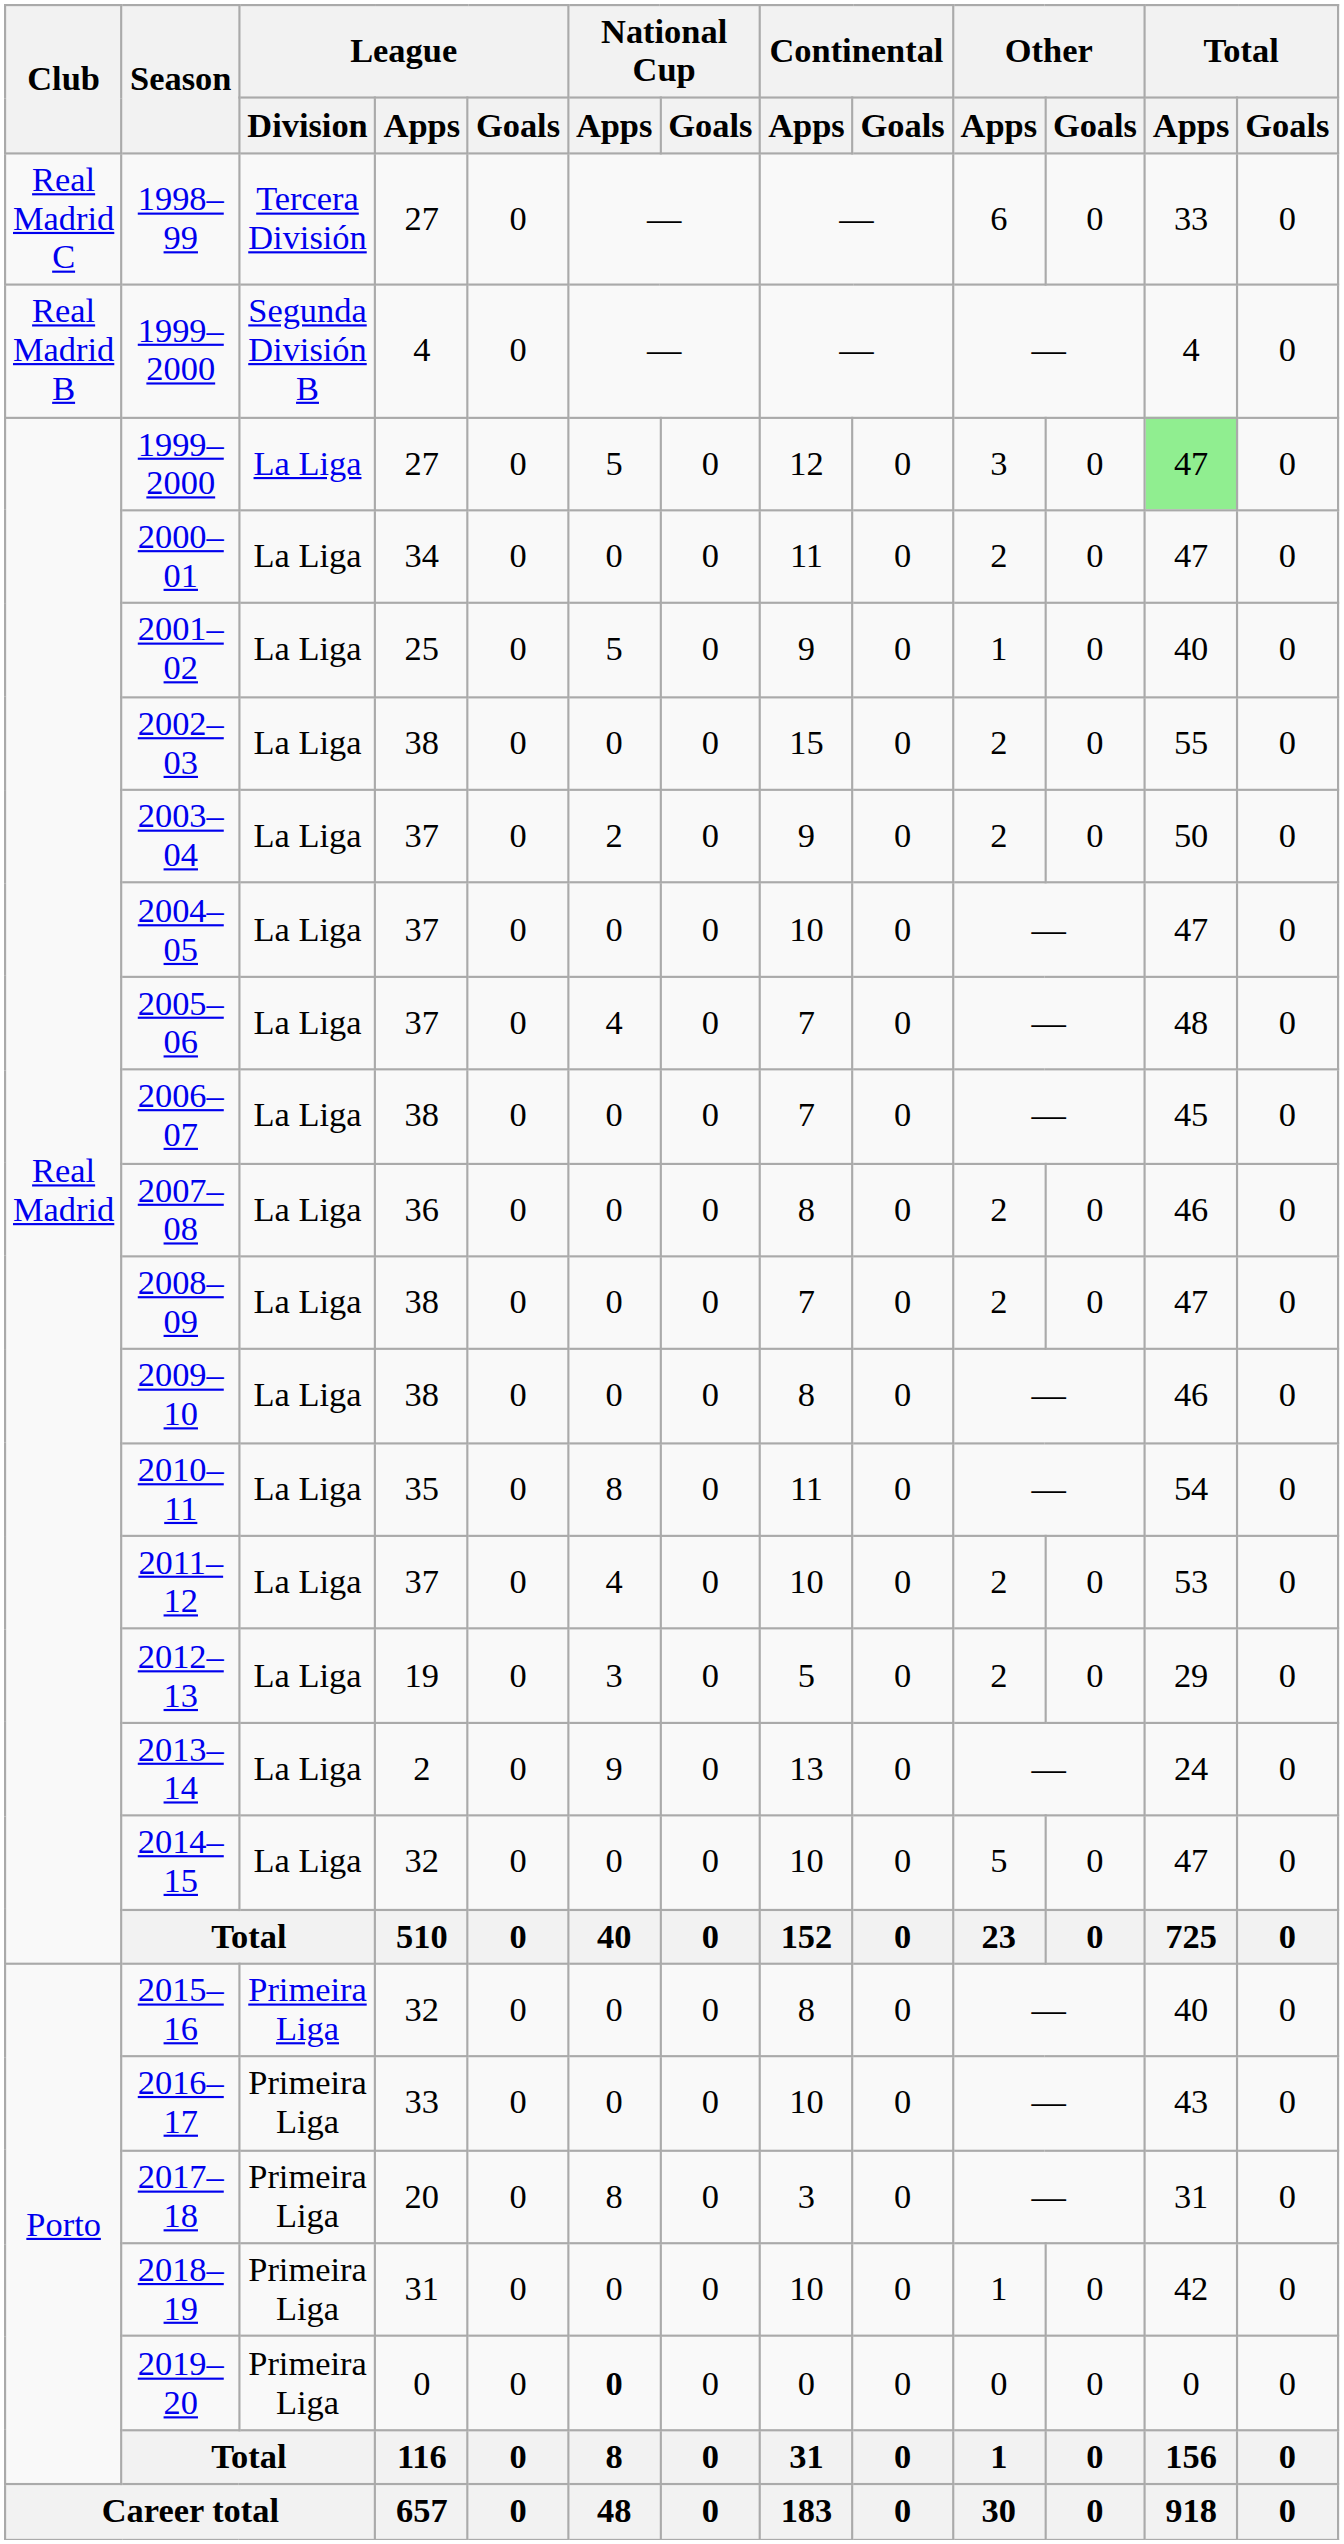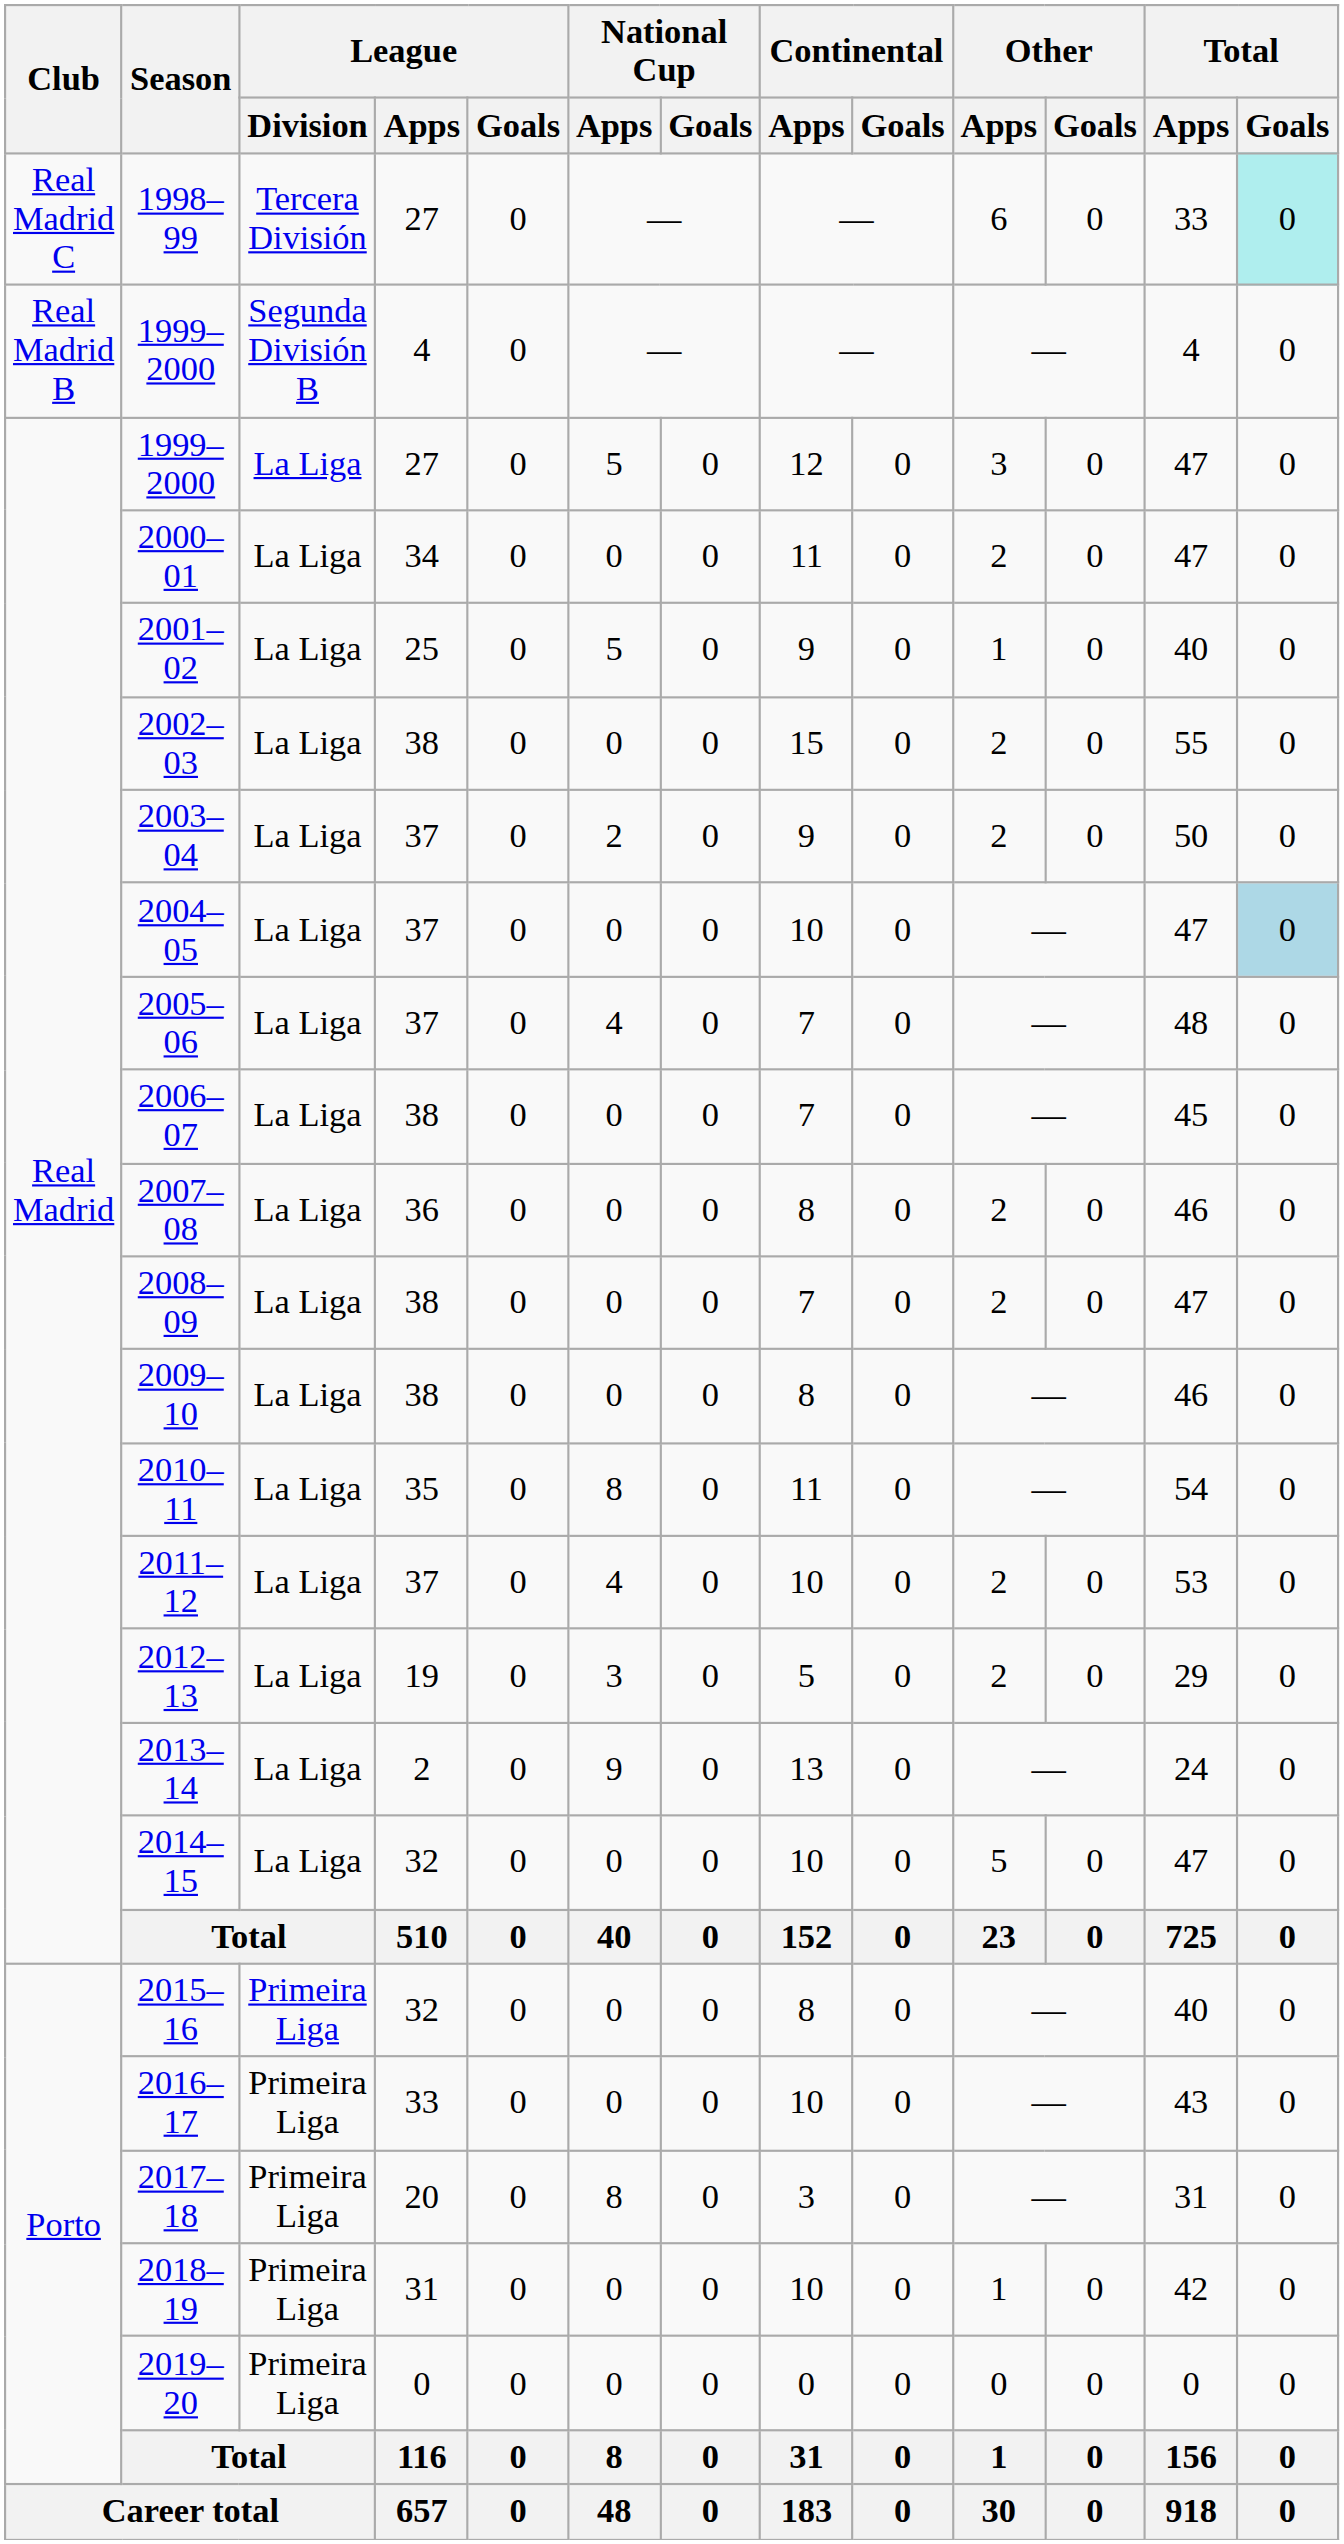1998–99 | Total / Goals: no background -> paleturquoise background
1999–2000 / 27 | Total / Apps: lightgreen background -> no background
2004–05 | Total / Goals: no background -> lightblue background
2019–20 | National Cup / Apps: bold -> normal
